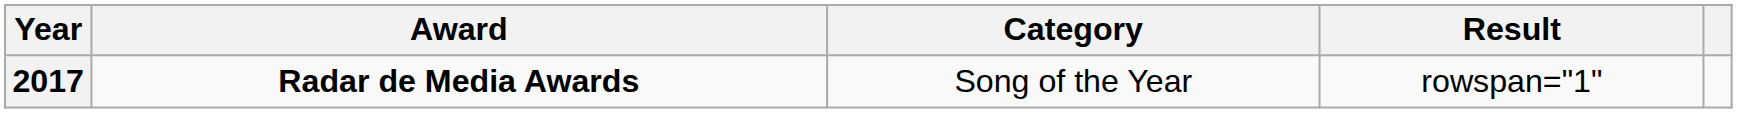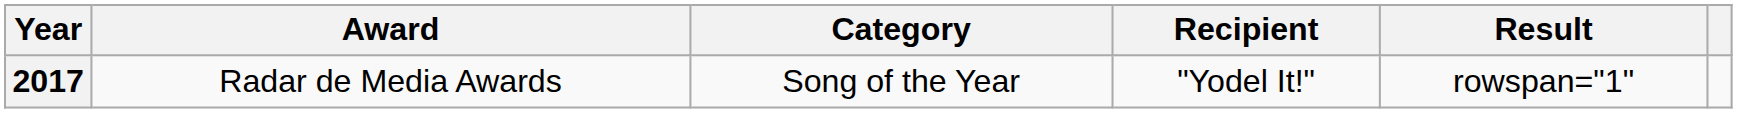+ column: Recipient | "Yodel It!"
2017 | Award: bold -> normal
